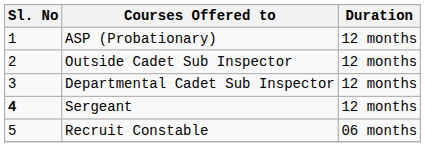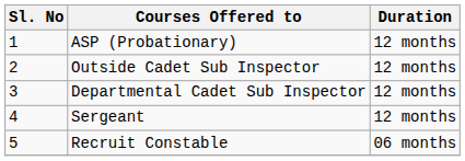Sergeant | Sl. No: bold -> normal
